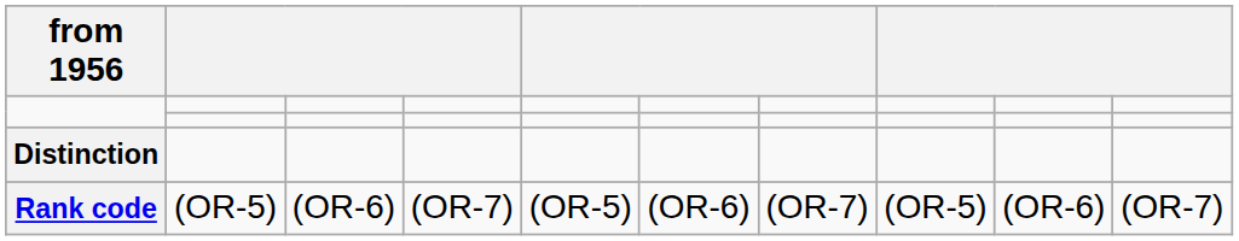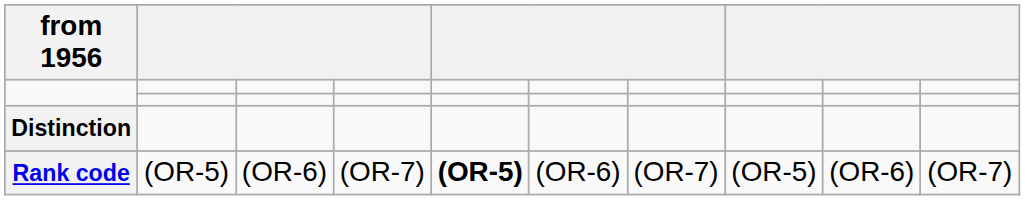Rank code | column 5: normal -> bold
